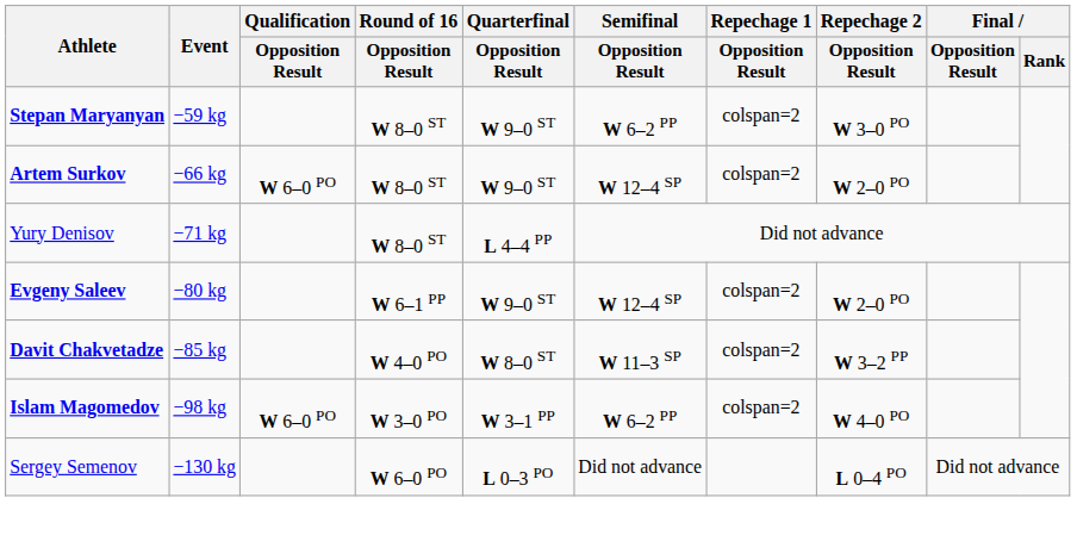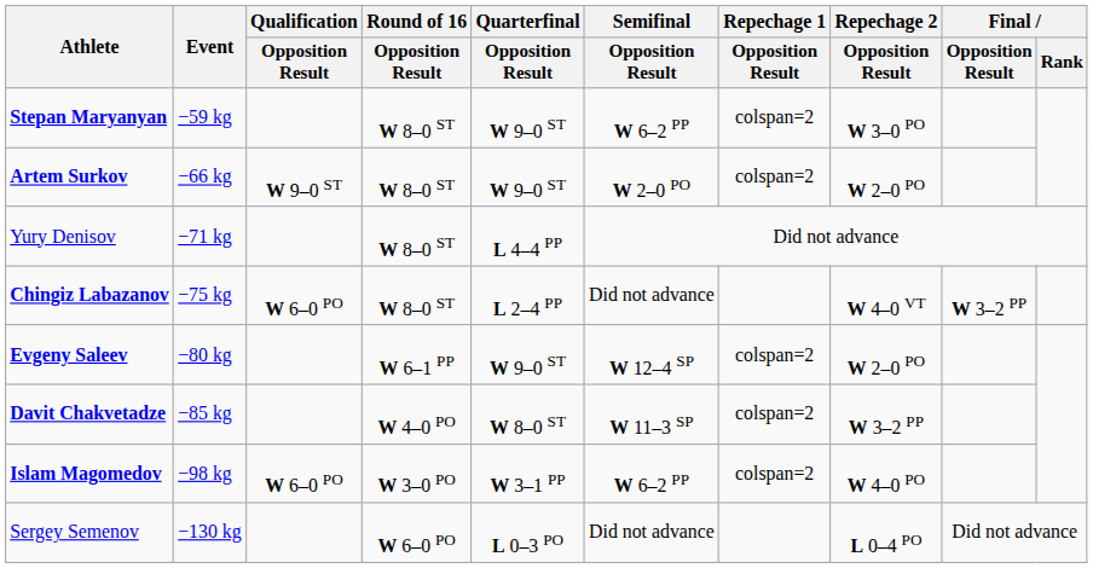Artem Surkov | Qualification / Opposition Result: W 6–0 PO -> W 9–0 ST
Artem Surkov | Semifinal / Opposition Result: W 12–4 SP -> W 2–0 PO
+ row: Chingiz Labazanov | −75 kg | W 6–0 PO | W 8–0 ST | L 2–4 PP | Did not advance | W 4–0 VT | W 3–2 PP
